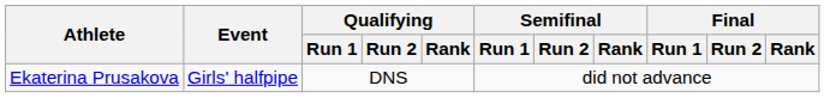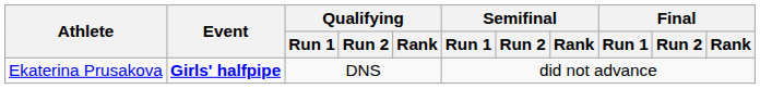Ekaterina Prusakova | Event: normal -> bold
